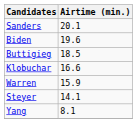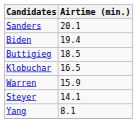Biden | Airtime (min.): 19.6 -> 19.4
Klobuchar | Airtime (min.): 16.6 -> 16.5
